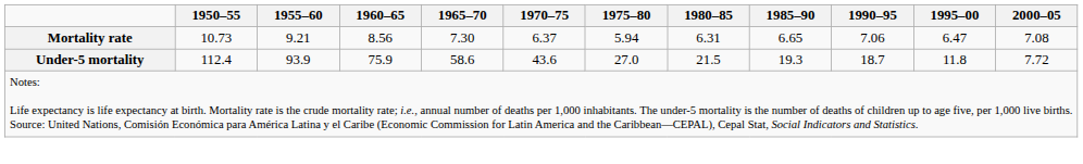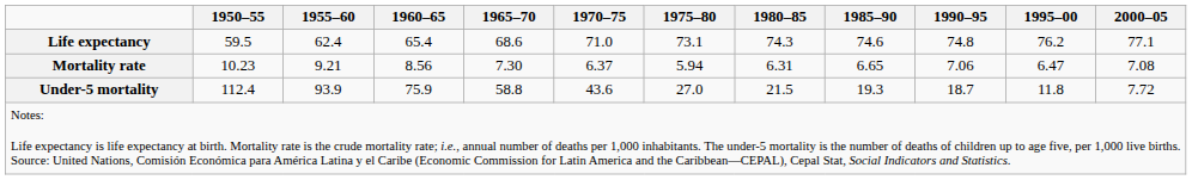+ row: Life expectancy | 59.5 | 62.4 | 65.4 | 68.6 | 71.0 | 73.1 | 74.3 | 74.6 | 74.8 | 76.2 | 77.1
Mortality rate | 1950–55: 10.73 -> 10.23
Under-5 mortality | 1965–70: 58.6 -> 58.8
